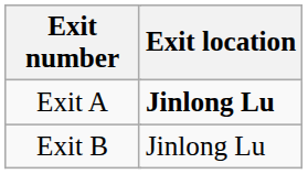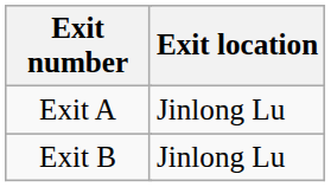Exit A | Exit location: bold -> normal
